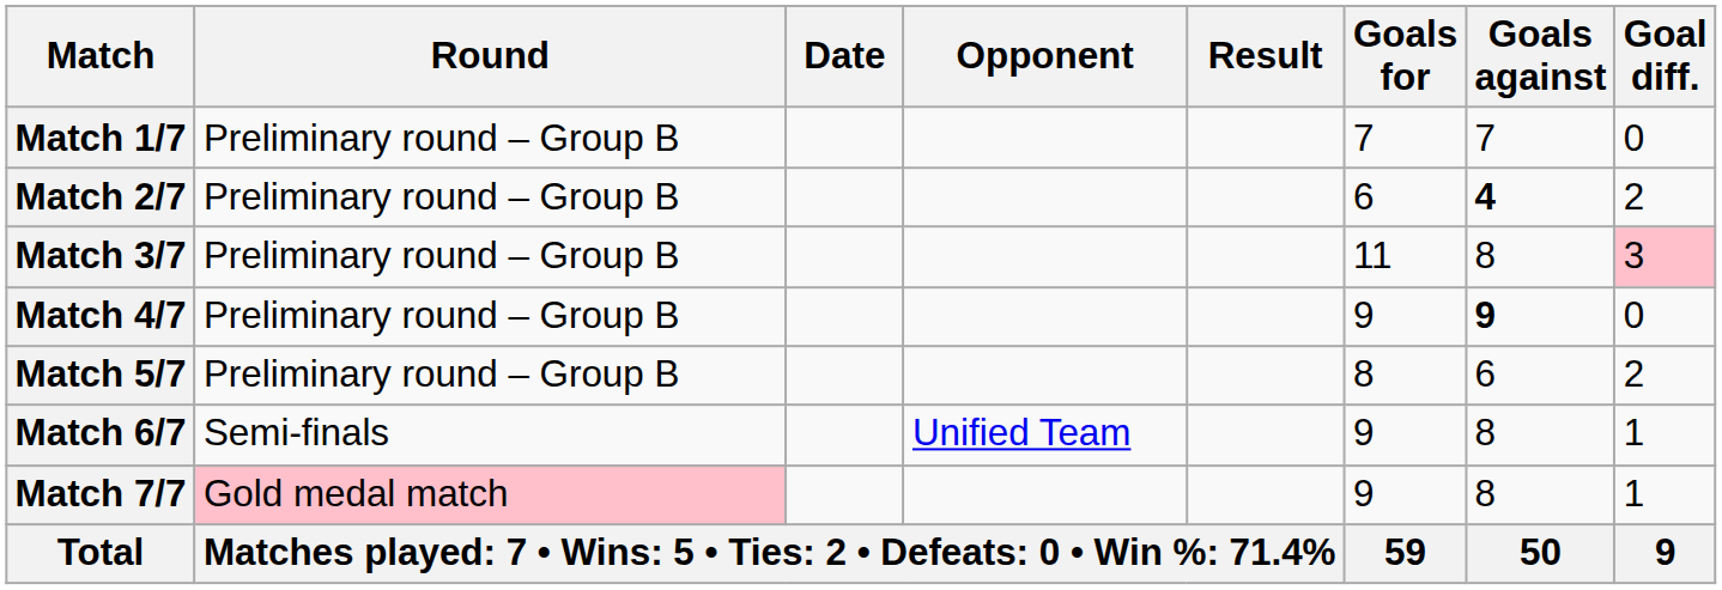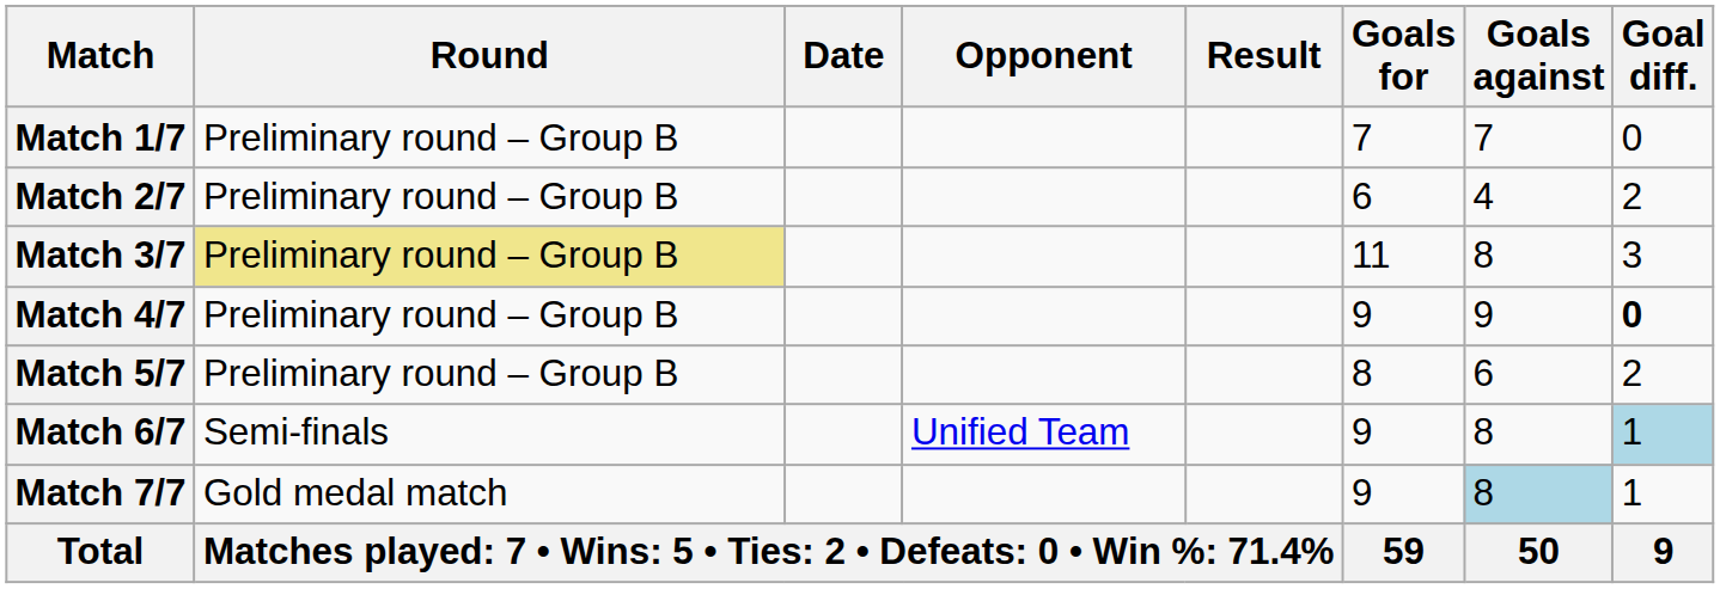Match 2/7 | Goals against: bold -> normal
Match 3/7 | Round: no background -> khaki background
Match 3/7 | Goal diff.: pink background -> no background
Match 4/7 | Goals against: bold -> normal
Match 4/7 | Goal diff.: normal -> bold
Match 6/7 | Goal diff.: no background -> lightblue background
Match 7/7 | Round: pink background -> no background
Match 7/7 | Goals against: no background -> lightblue background
